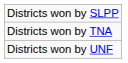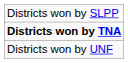row 2 | column 1: normal -> bold
